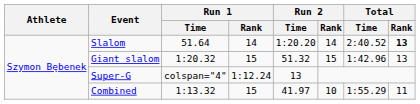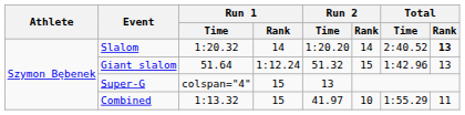Slalom | Run 1 / Time: 51.64 -> 1:20.32
Giant slalom | Run 1 / Time: 1:20.32 -> 51.64
Giant slalom | Run 1 / Rank: 15 -> 1:12.24
Super-G | Run 1 / Rank: 1:12.24 -> 15
